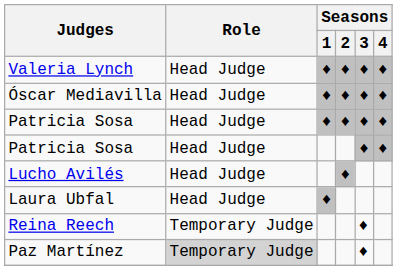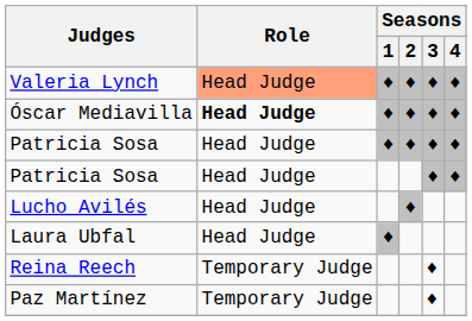Valeria Lynch | Role: no background -> lightsalmon background
Óscar Mediavilla | Role: normal -> bold
Paz Martínez | Role: lightgrey background -> no background
